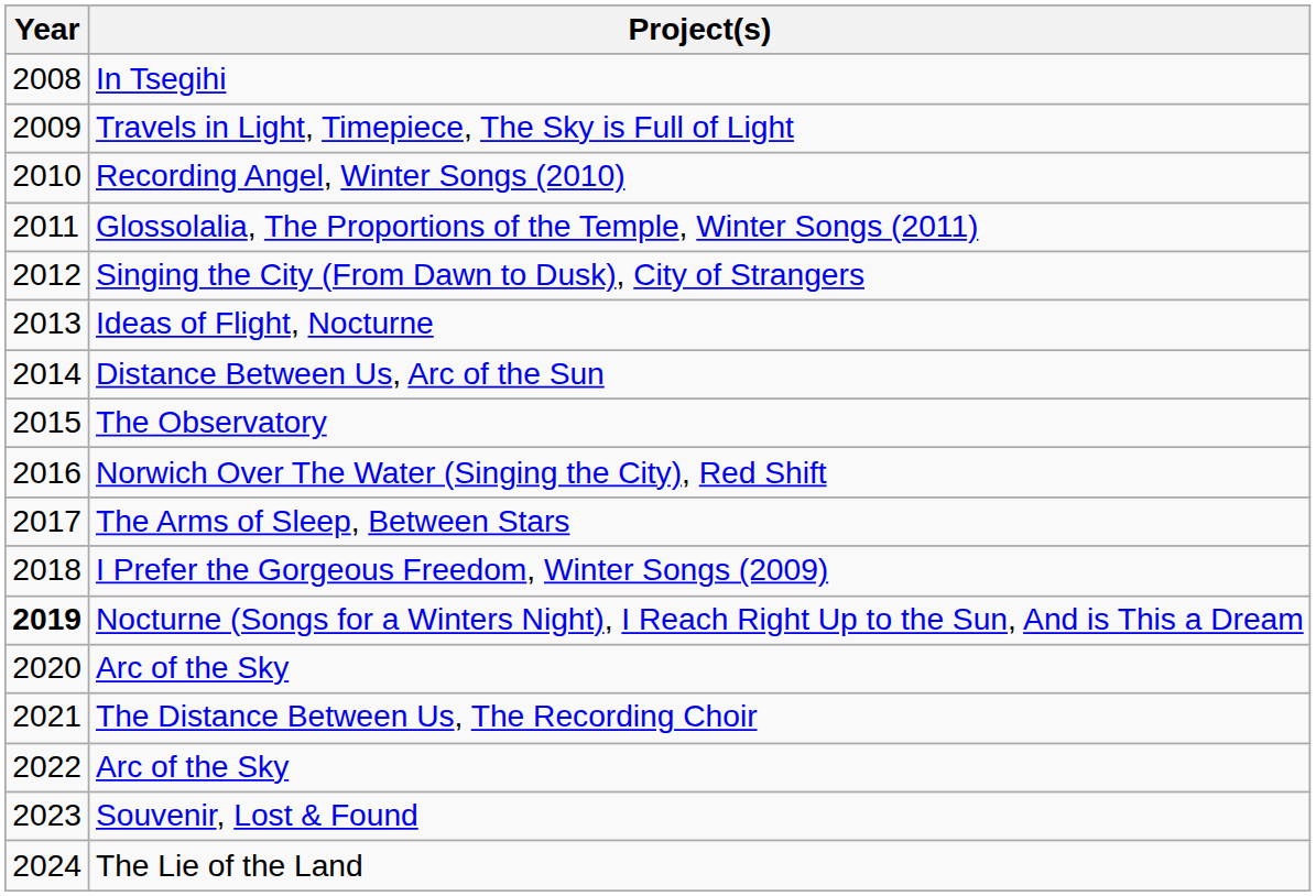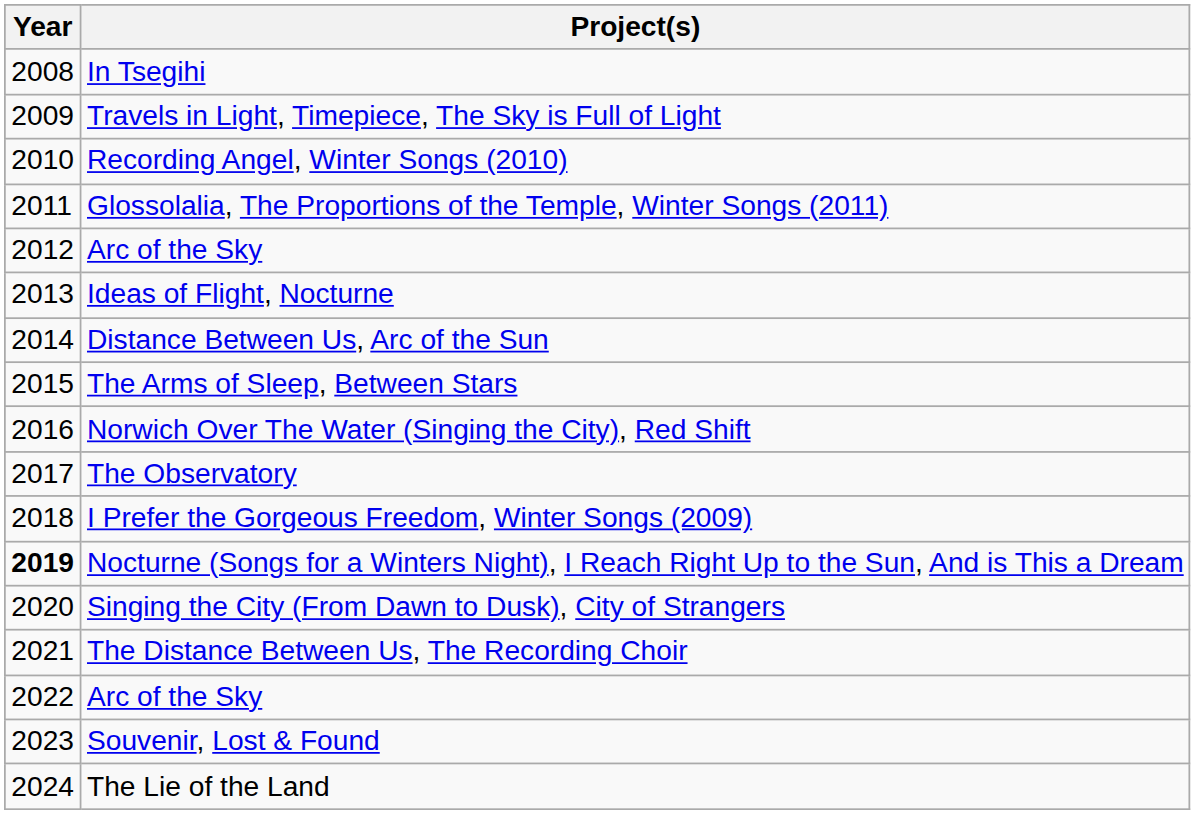row 6 | Project(s): Singing the City (From Dawn to Dusk), City of Strangers -> Arc of the Sky
row 9 | Project(s): The Observatory -> The Arms of Sleep, Between Stars
row 11 | Project(s): The Arms of Sleep, Between Stars -> The Observatory
row 14 | Project(s): Arc of the Sky -> Singing the City (From Dawn to Dusk), City of Strangers
